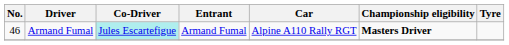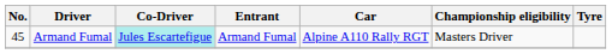row 2 | No.: 46 -> 45
row 2 | Championship eligibility: bold -> normal
